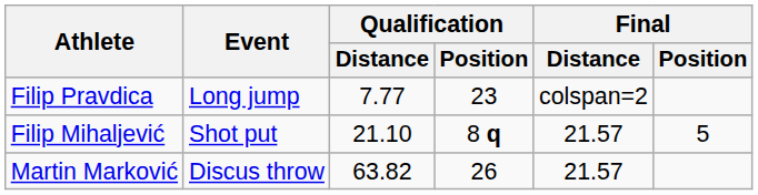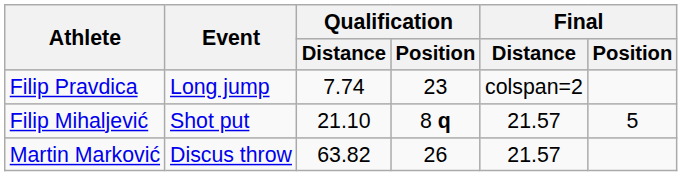Filip Pravdica | Qualification / Distance: 7.77 -> 7.74
